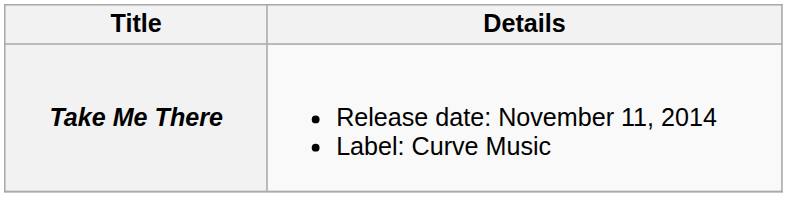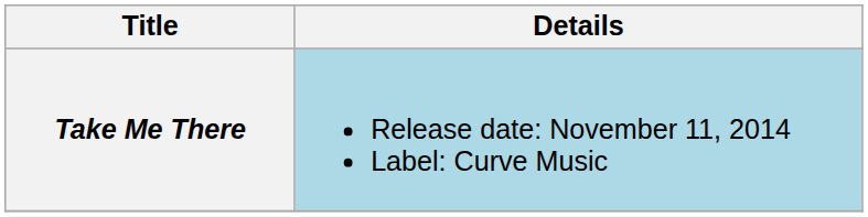Take Me There | Details: no background -> lightblue background
